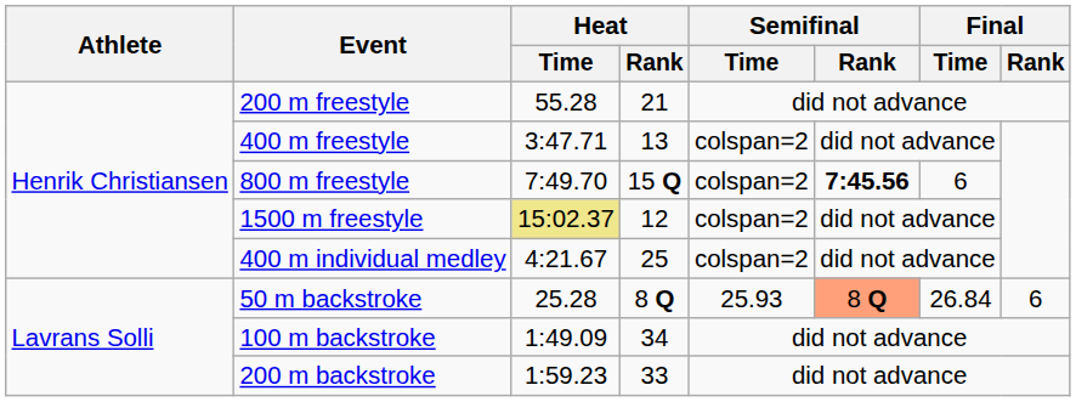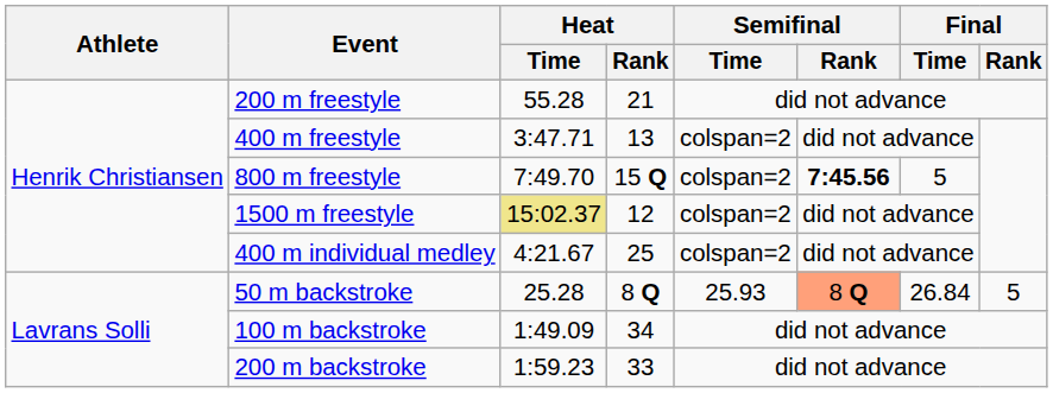800 m freestyle | Final / Time: 6 -> 5
50 m backstroke | Final / Rank: 6 -> 5
